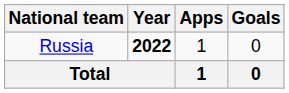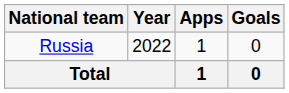Russia | Year: bold -> normal
